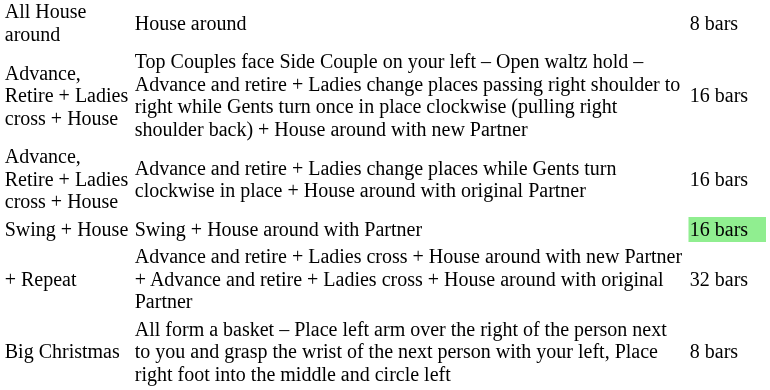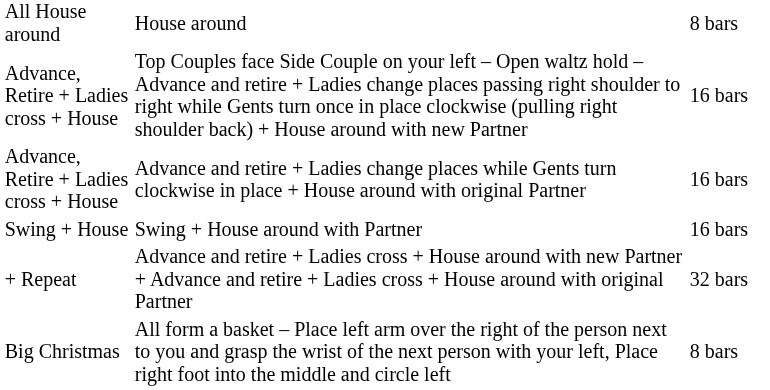Swing + House around with Partner | column 3: lightgreen background -> no background
